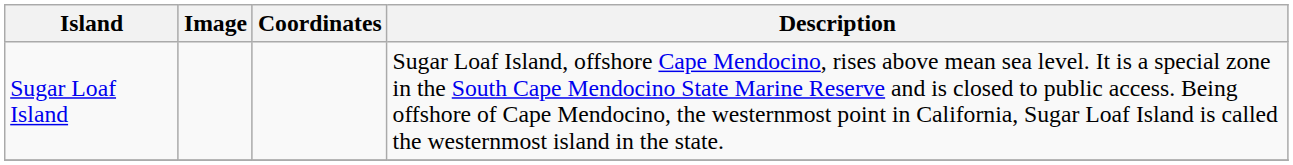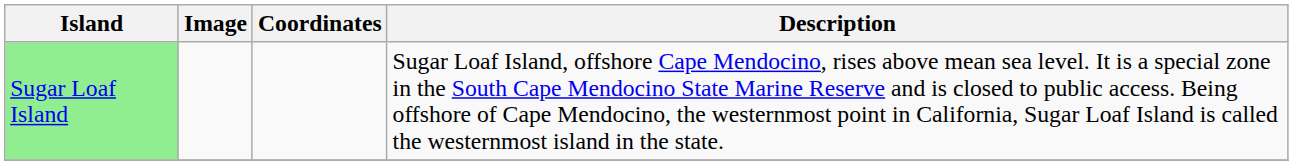Sugar Loaf Island | Island: no background -> lightgreen background
